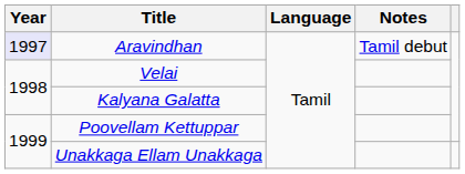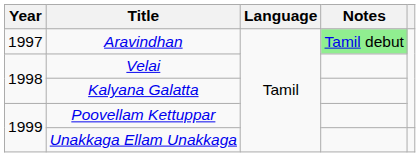Aravindhan | Year: lavender background -> no background
Aravindhan | Notes: no background -> lightgreen background
